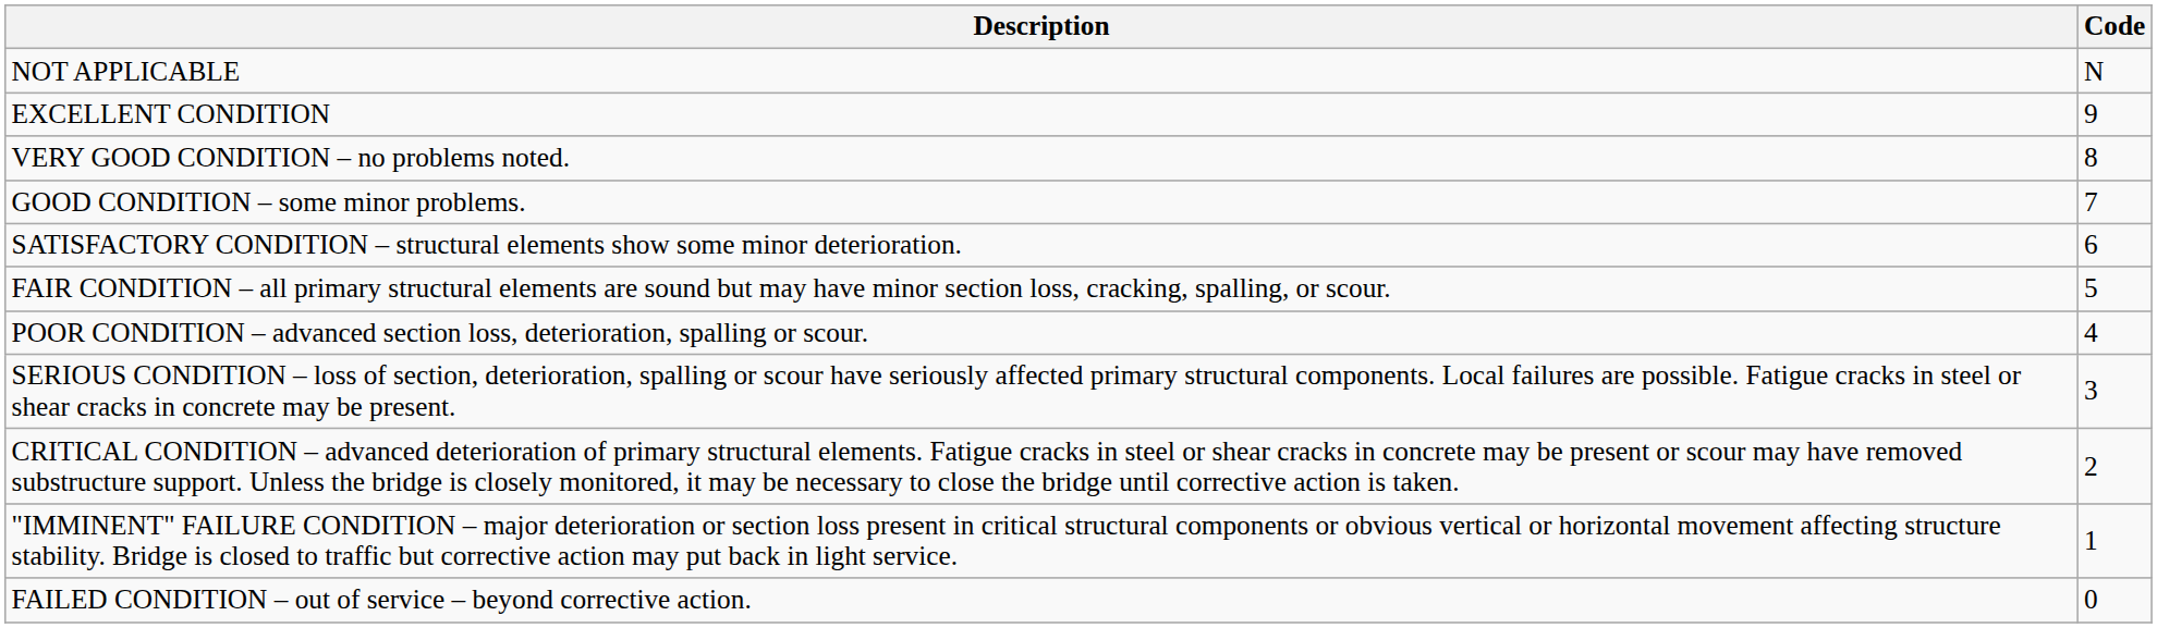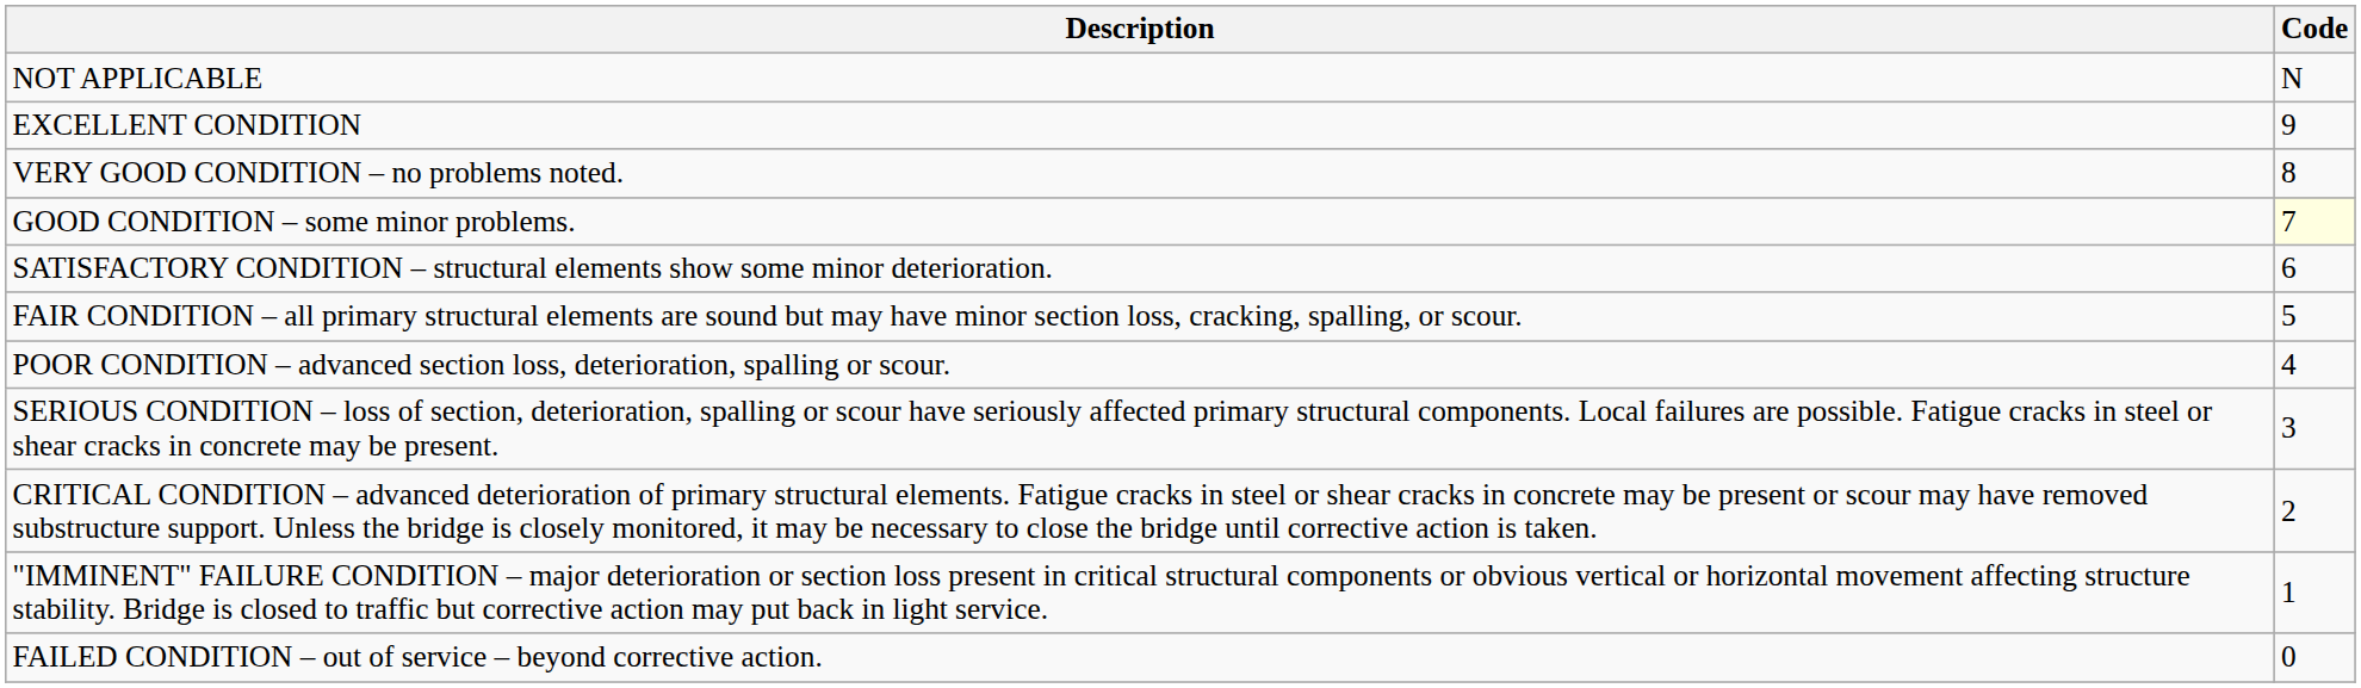GOOD CONDITION – some minor problems. | Code: no background -> lightyellow background
